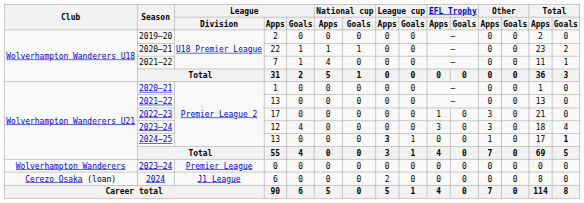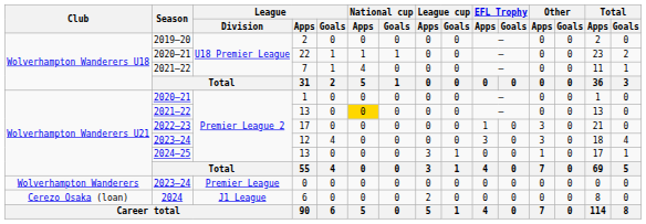2021–22 / 13 | National cup / Apps: no background -> gold background
2024–25 / 13 | League cup / Apps: bold -> normal
2024–25 / 13 | Total / Goals: bold -> normal
